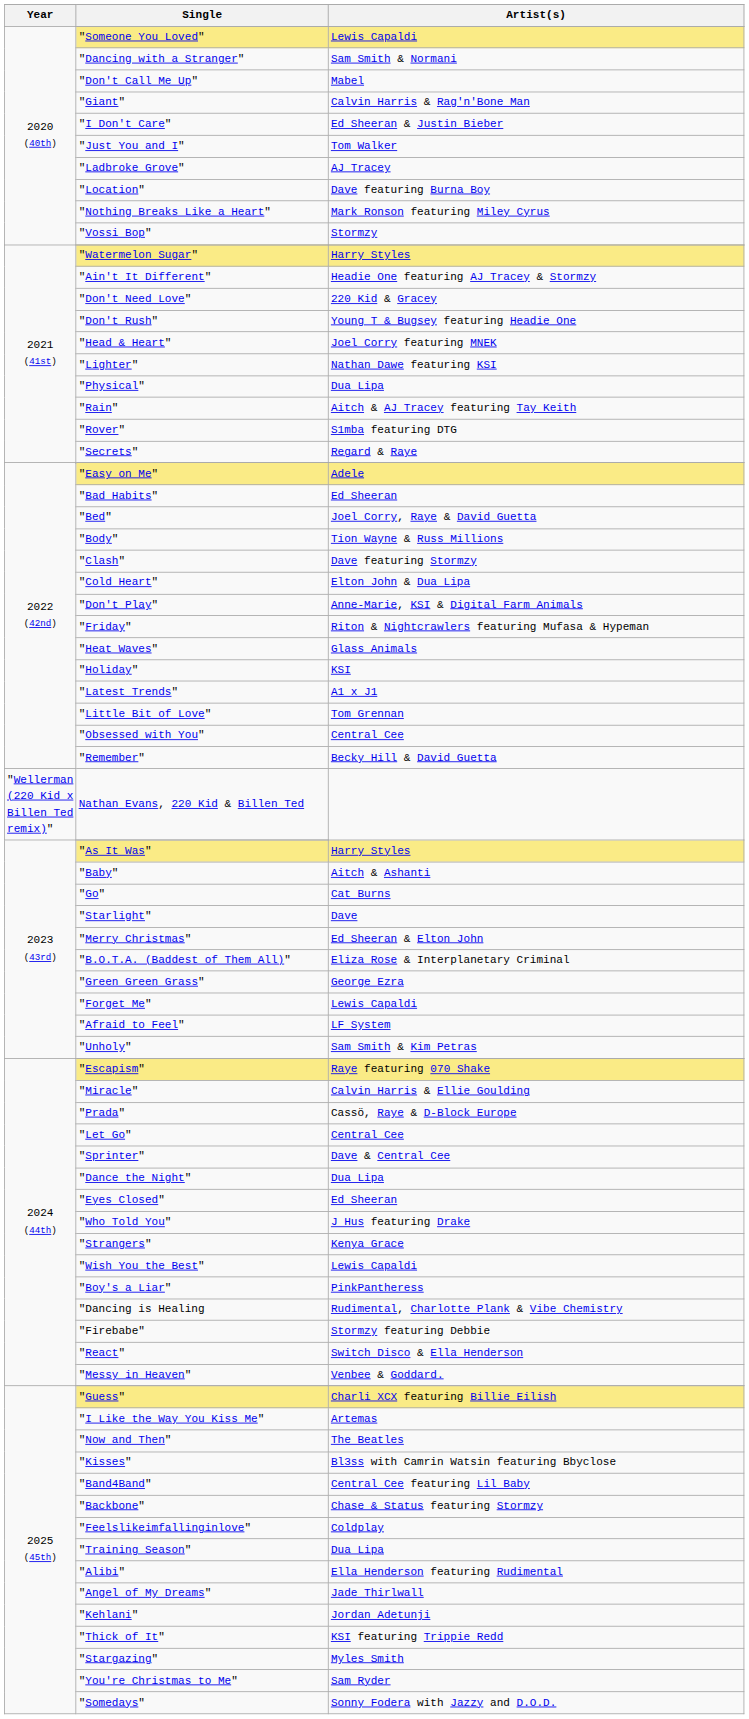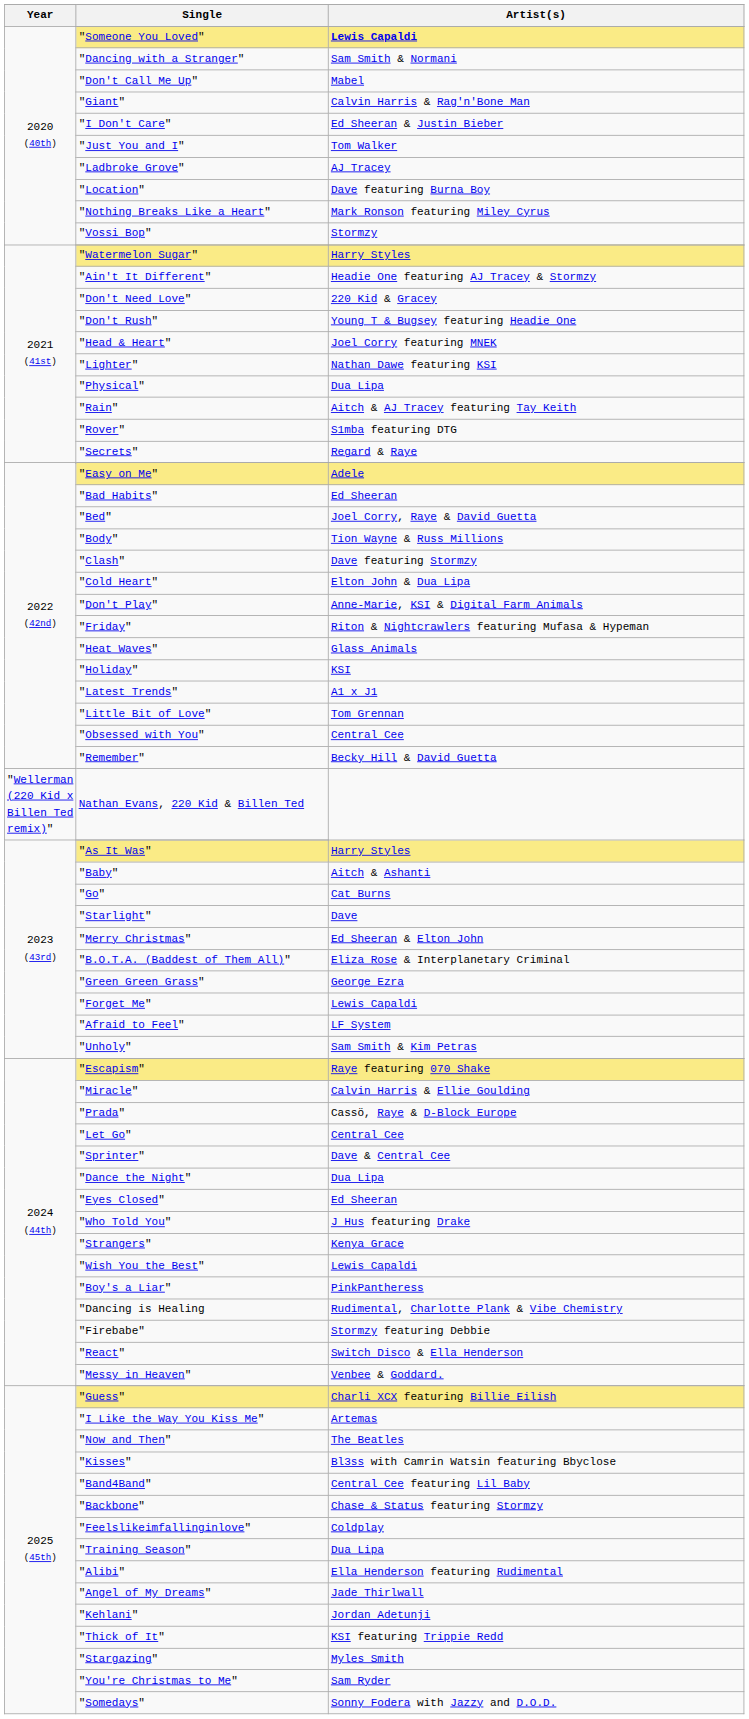"Someone You Loved" | Artist(s): normal -> bold
